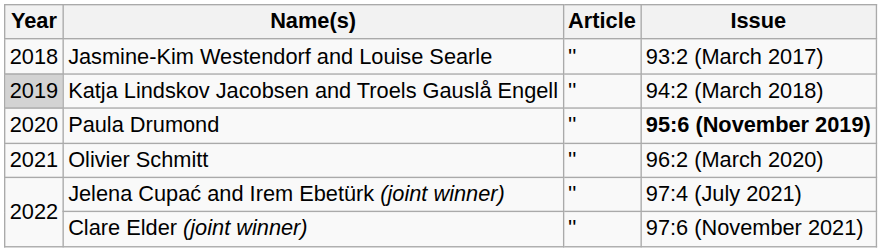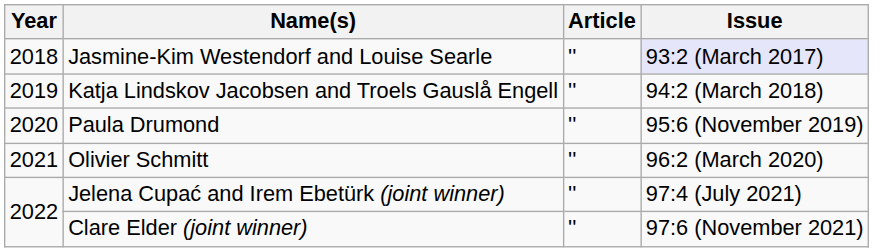Jasmine-Kim Westendorf and Louise Searle | Issue: no background -> lavender background
Katja Lindskov Jacobsen and Troels Gauslå Engell | Year: lightgrey background -> no background
Paula Drumond | Issue: bold -> normal
